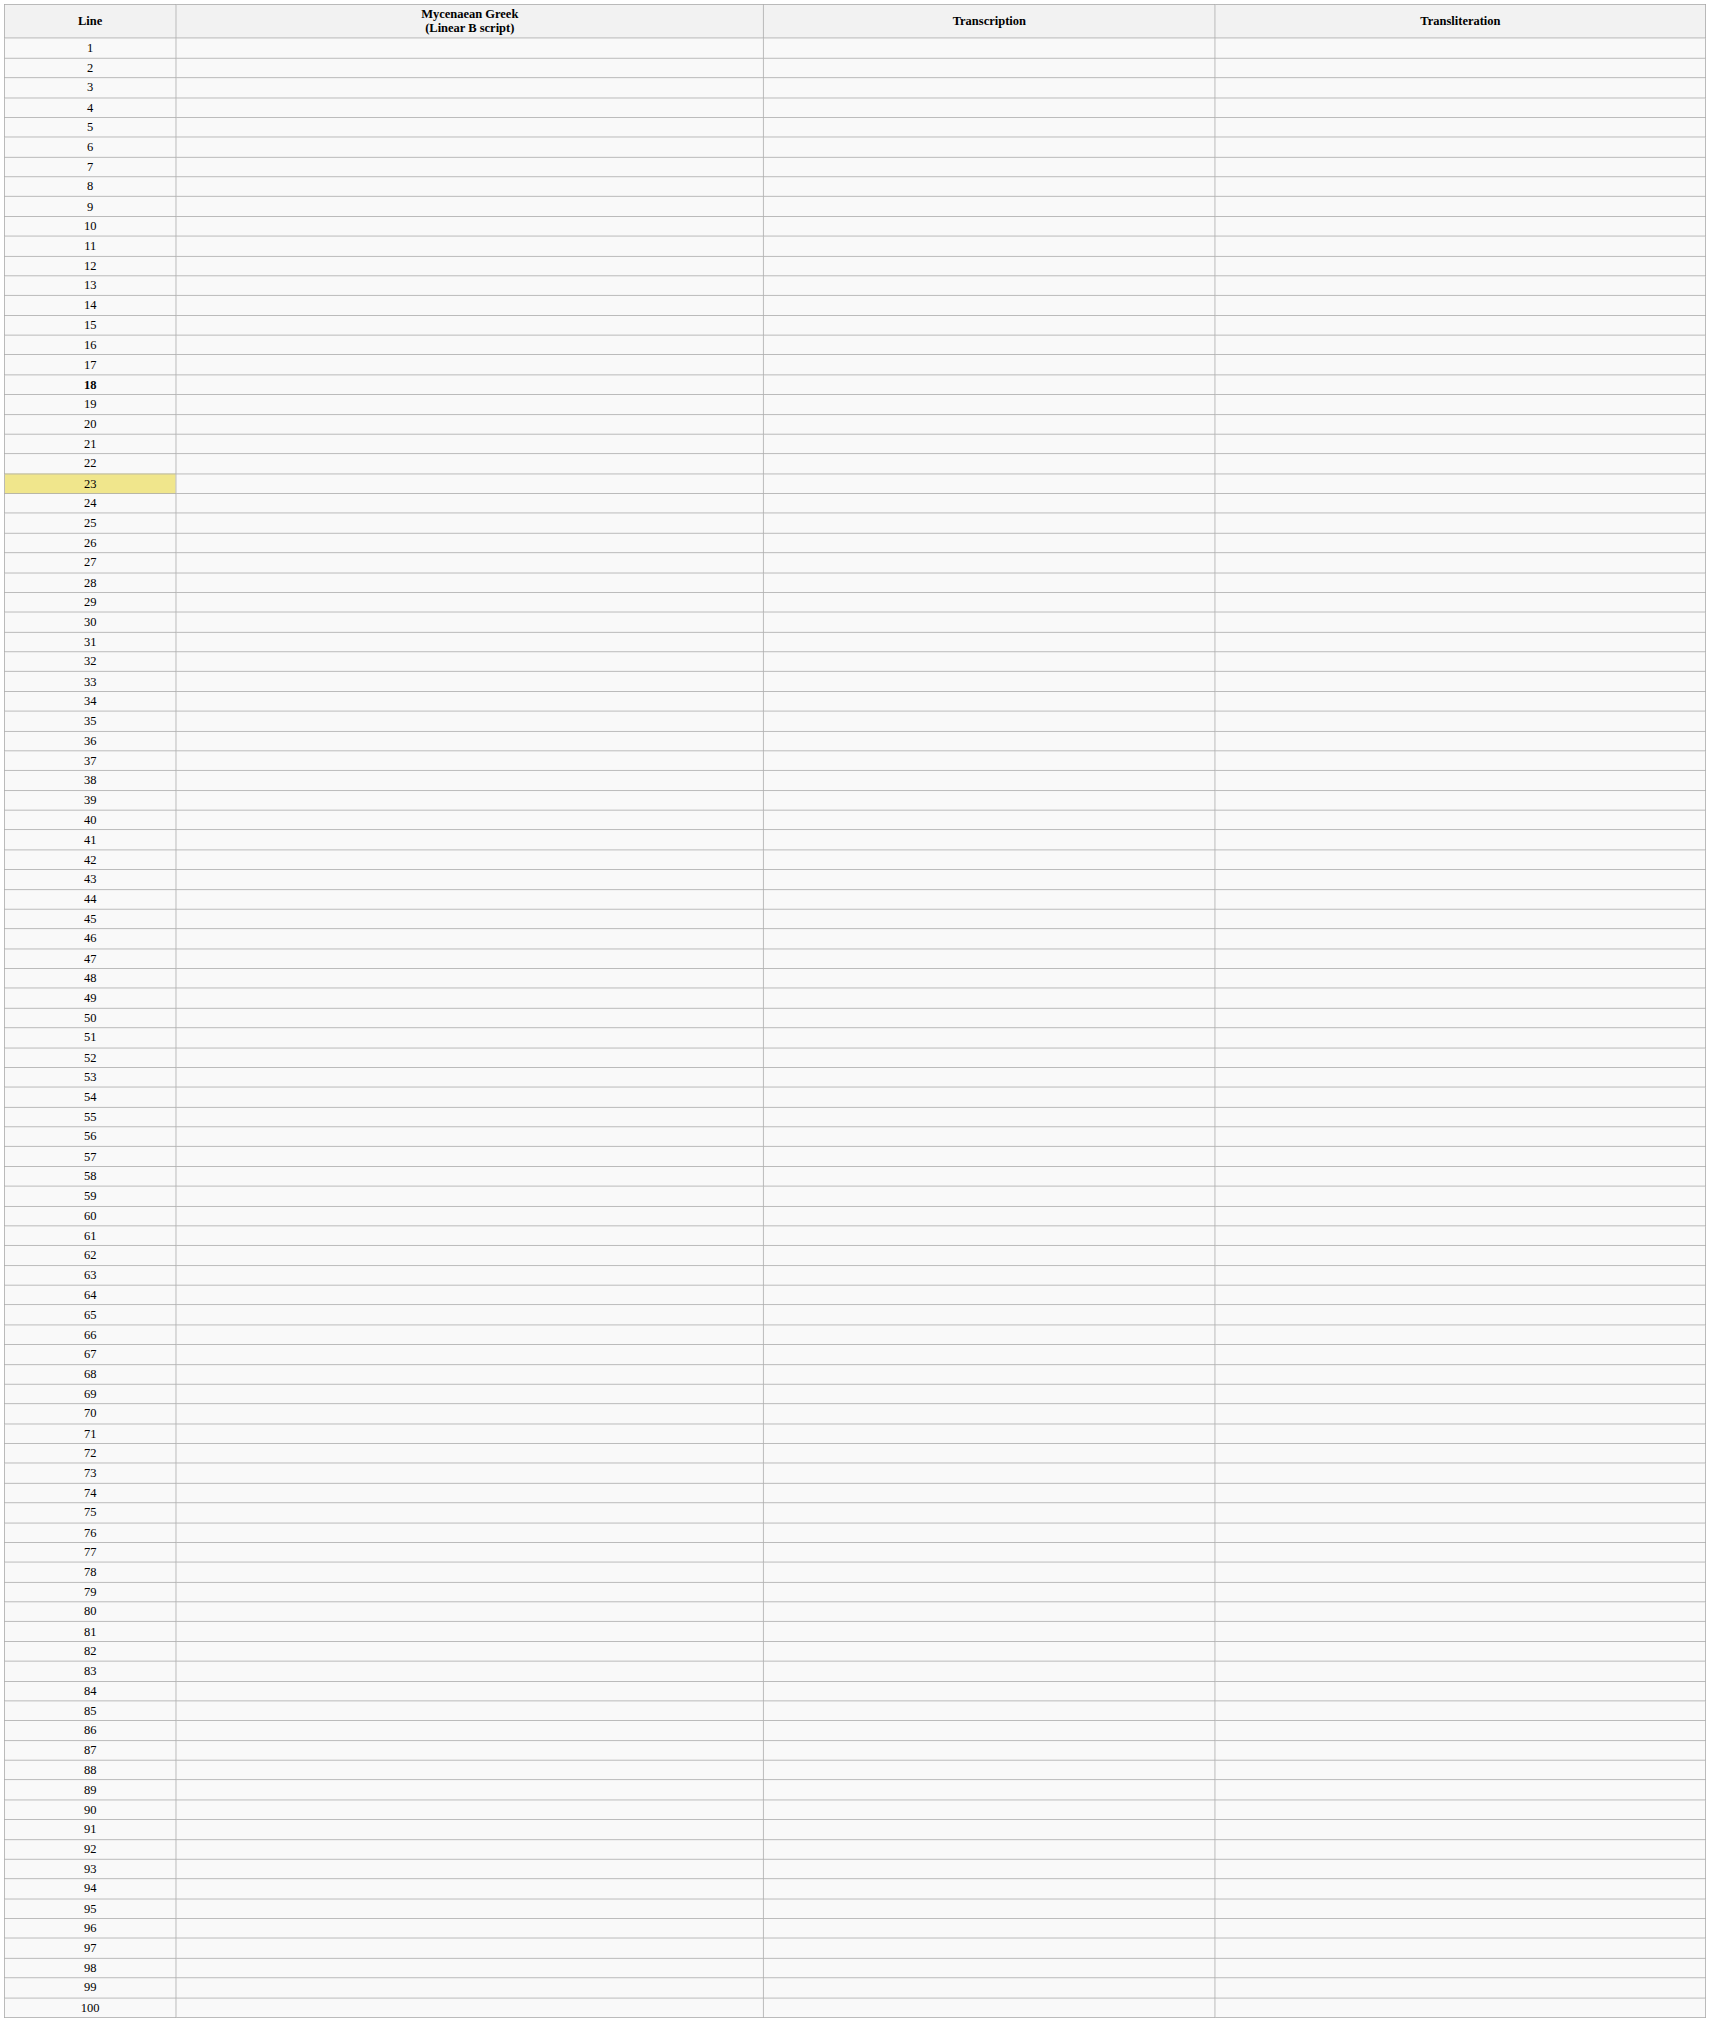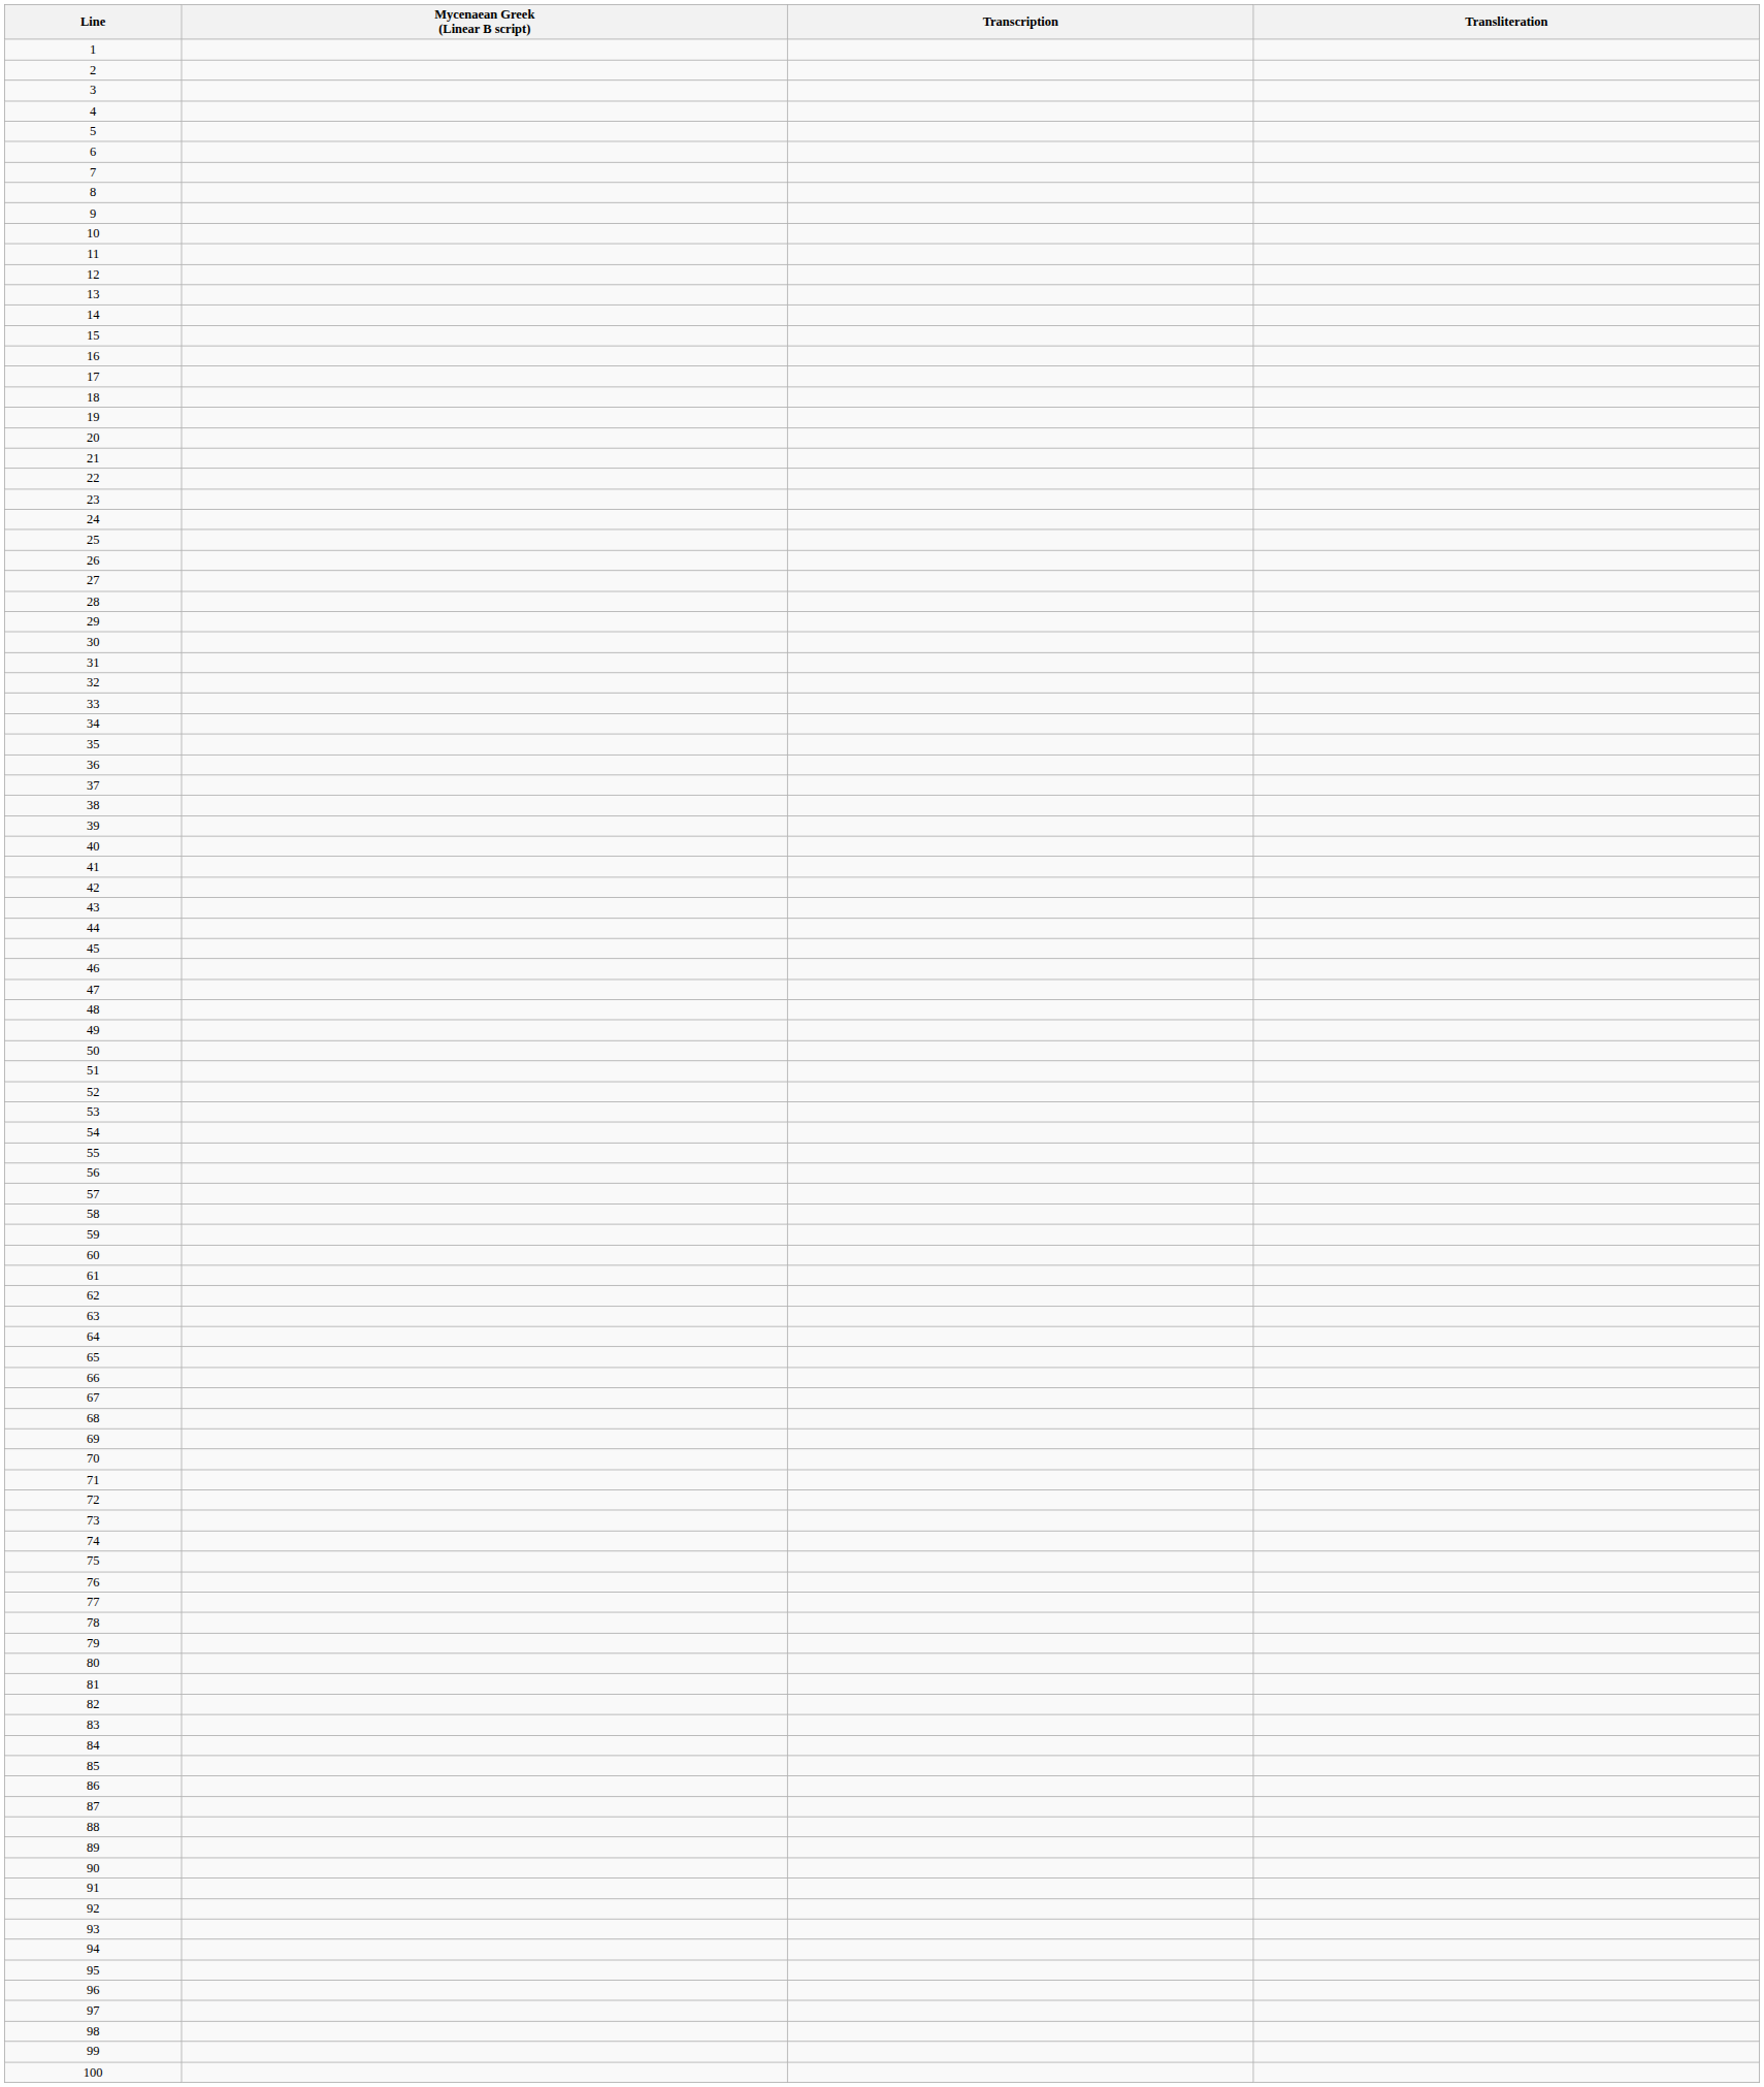18 | Line: bold -> normal
23 | Line: khaki background -> no background
